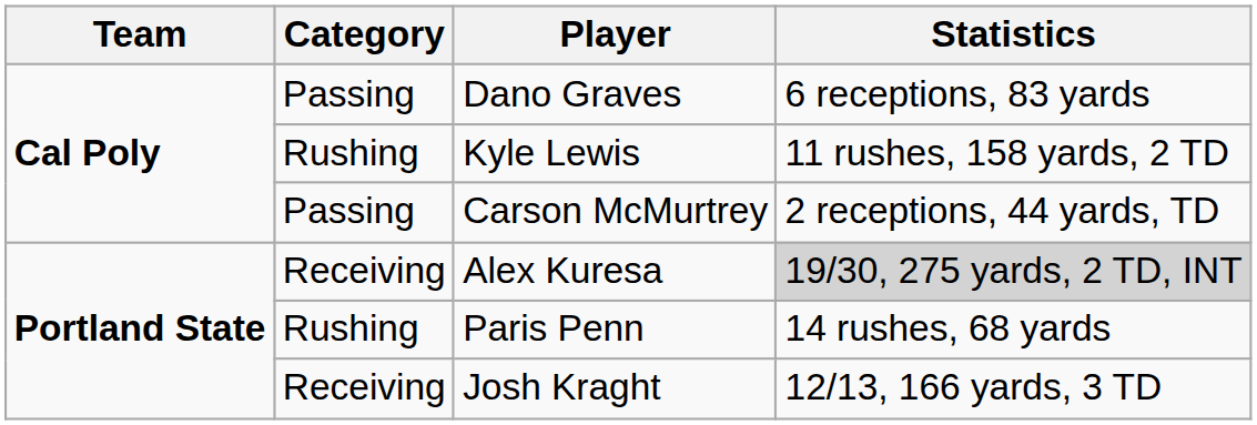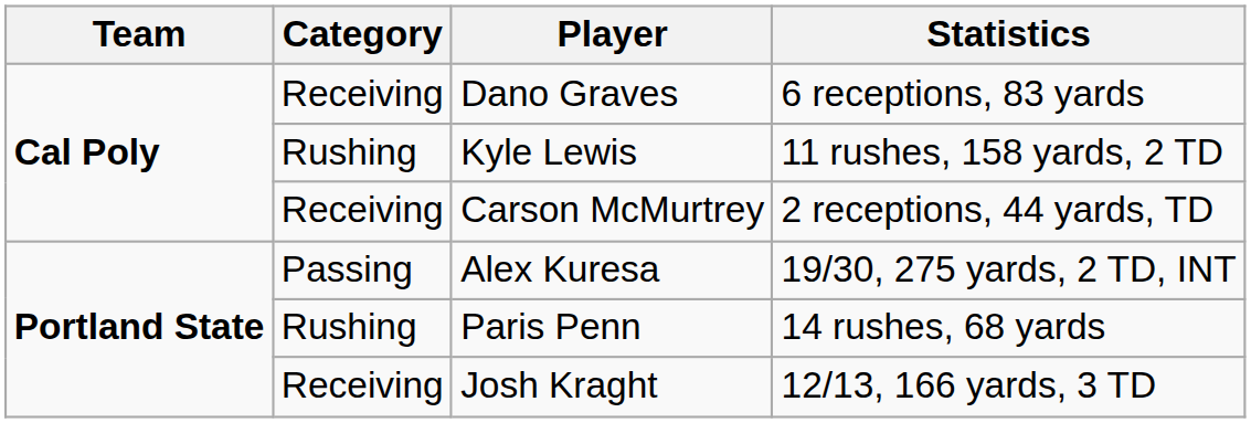Dano Graves | Category: Passing -> Receiving
Carson McMurtrey | Category: Passing -> Receiving
Alex Kuresa | Category: Receiving -> Passing
Alex Kuresa | Statistics: lightgrey background -> no background
